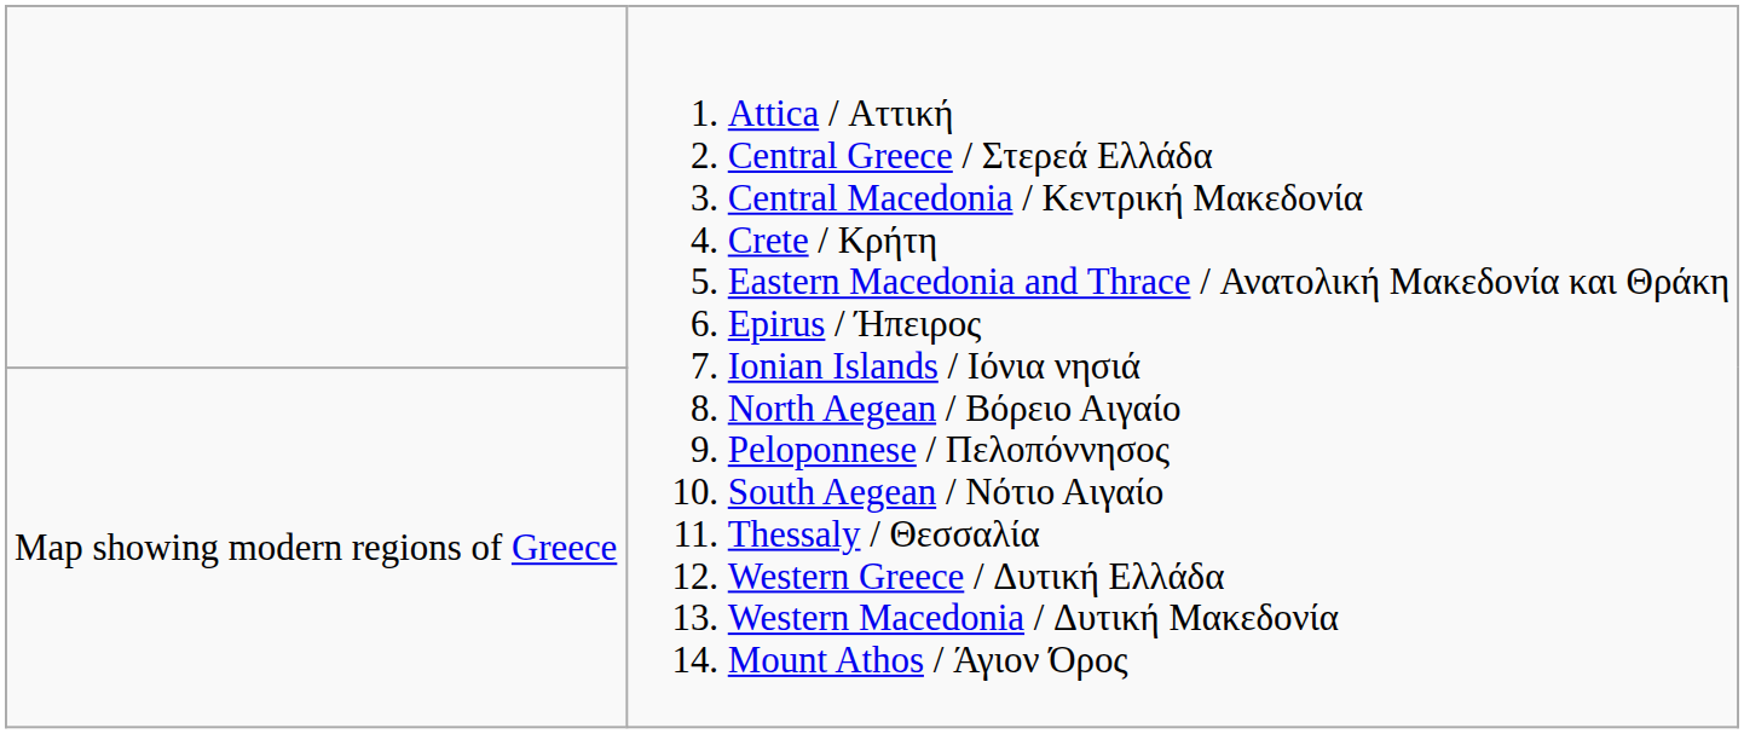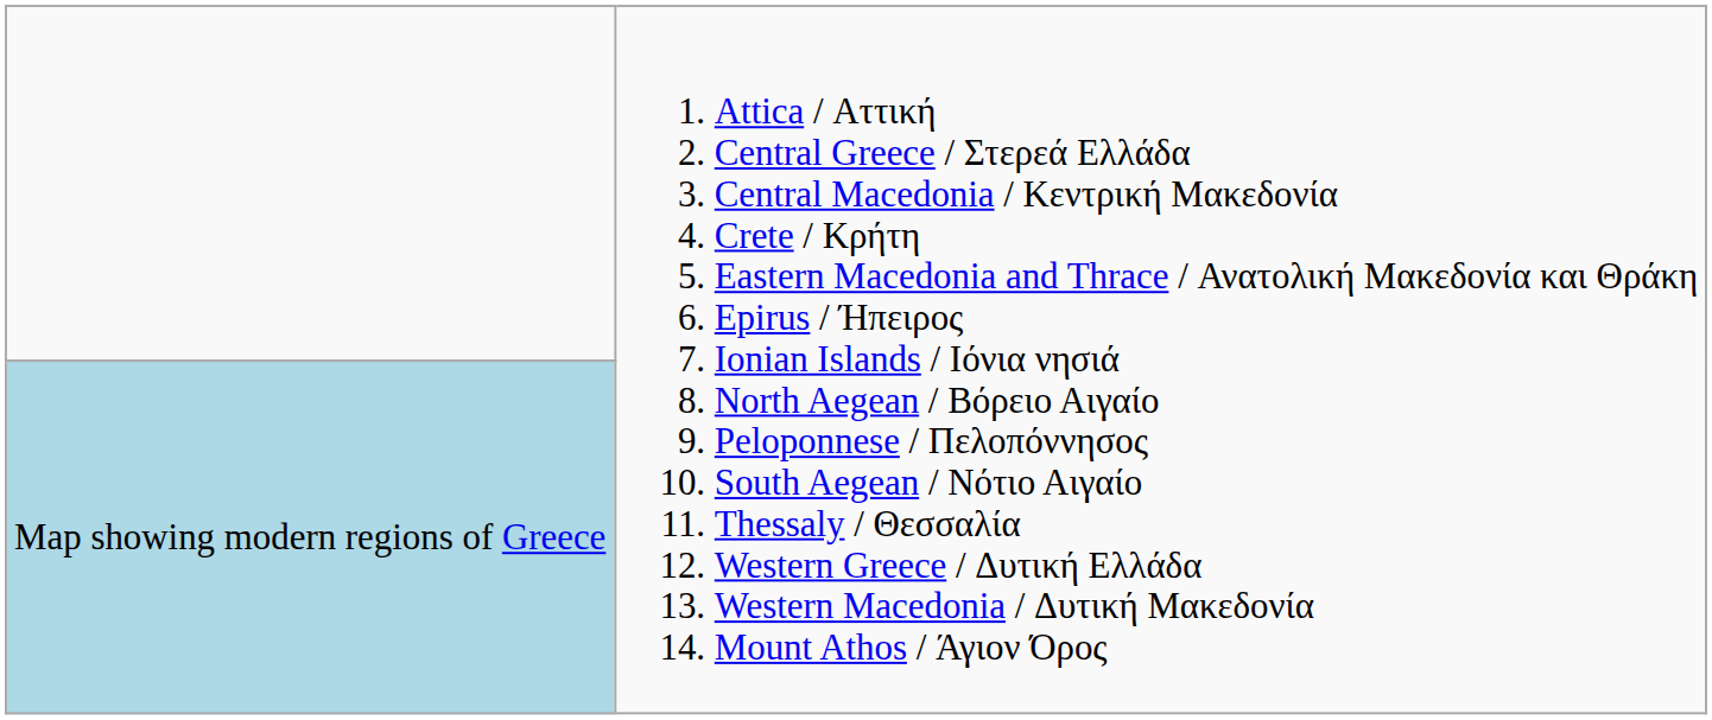Map showing modern regions of Greece | column 1: no background -> lightblue background
